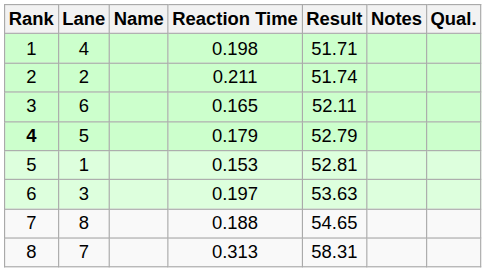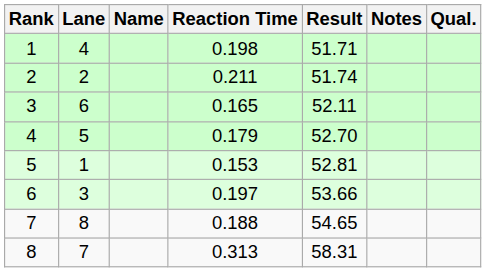row 5 | Rank: bold -> normal
row 5 | Result: 52.79 -> 52.70
row 7 | Result: 53.63 -> 53.66
